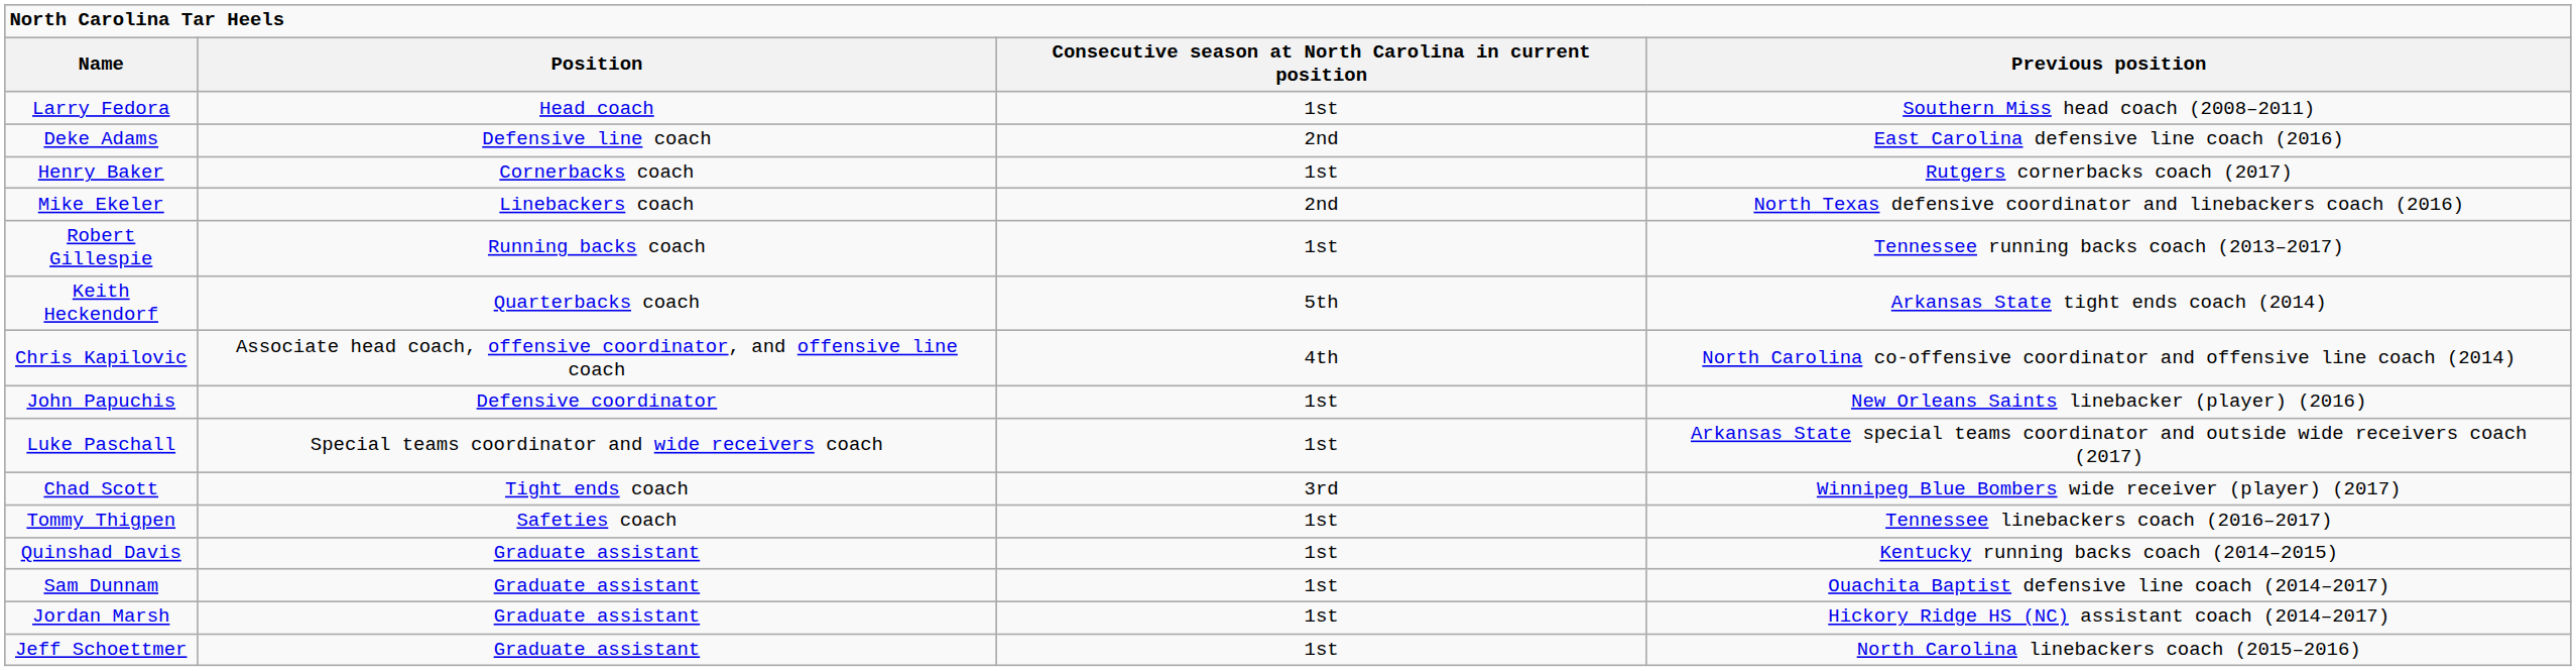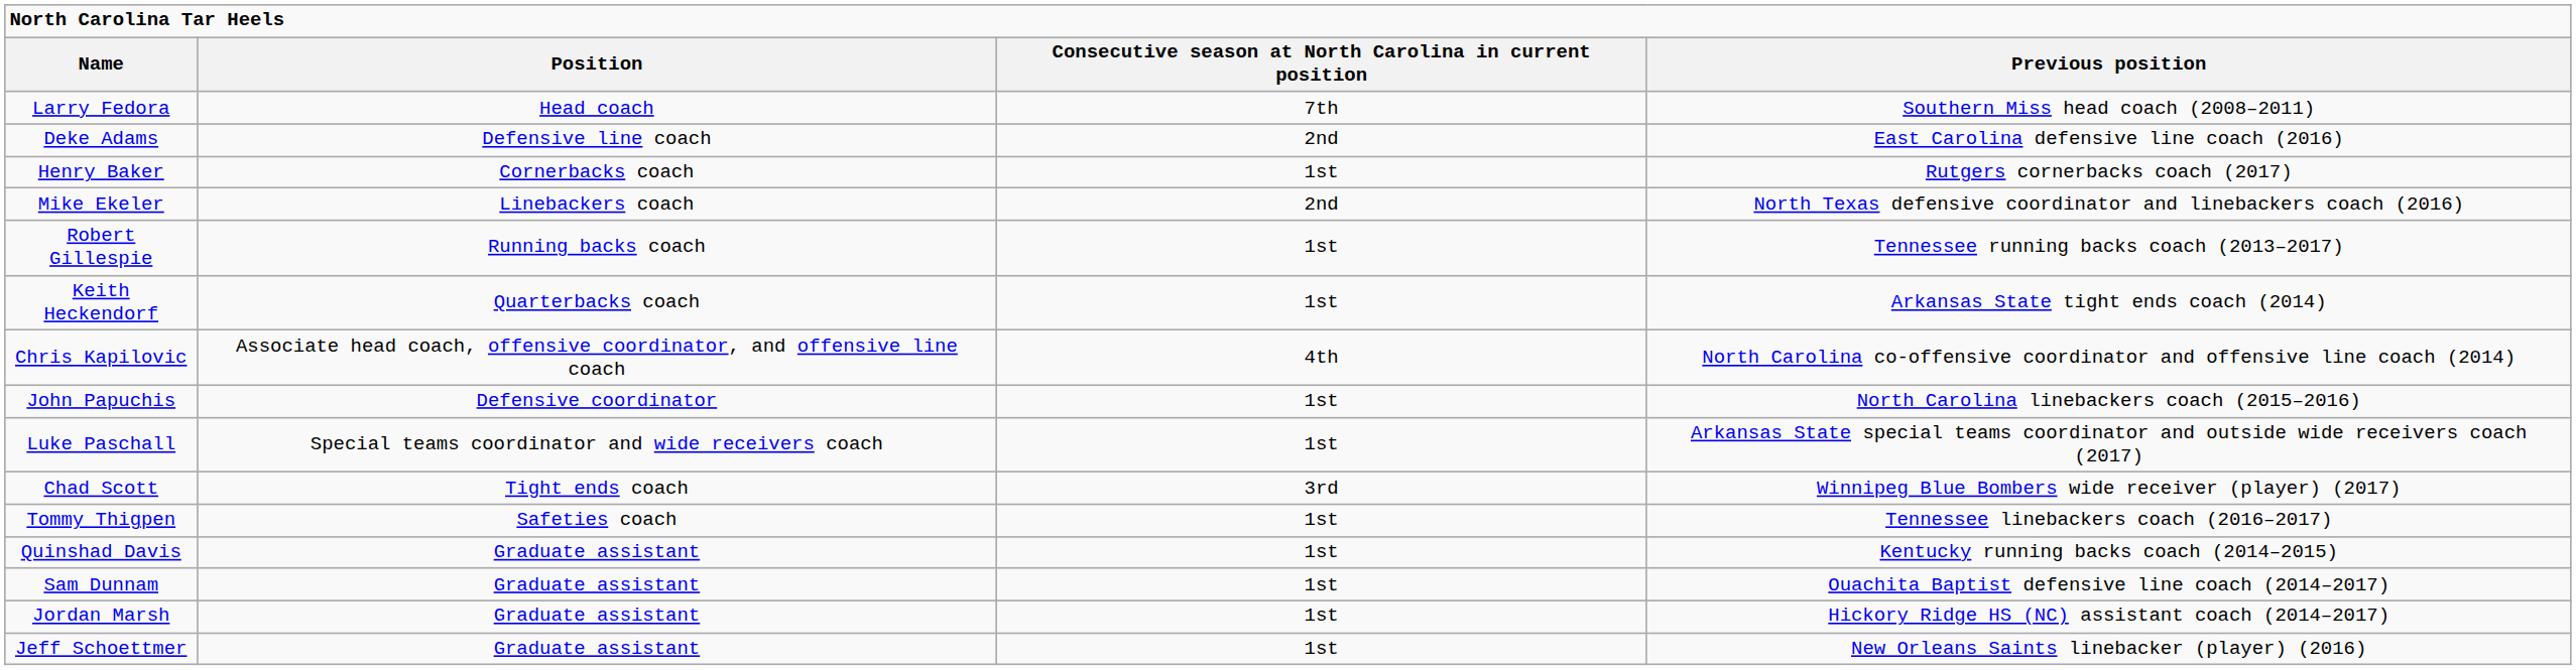Larry Fedora | Consecutive season at North Carolina in current position: 1st -> 7th
Keith Heckendorf | Consecutive season at North Carolina in current position: 5th -> 1st
John Papuchis | Previous position: New Orleans Saints linebacker (player) (2016) -> North Carolina linebackers coach (2015–2016)
Jeff Schoettmer | Previous position: North Carolina linebackers coach (2015–2016) -> New Orleans Saints linebacker (player) (2016)
